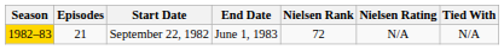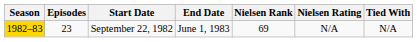September 22, 1982 | Episodes: 21 -> 23
September 22, 1982 | Nielsen Rank: 72 -> 69
